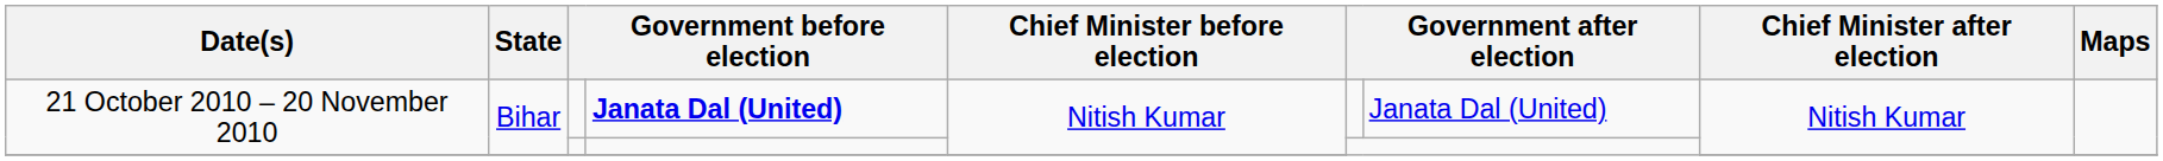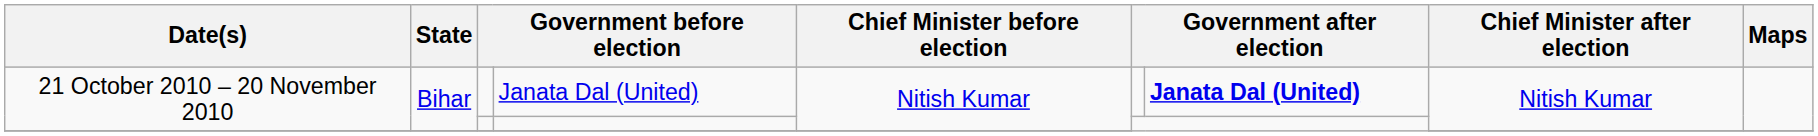row 2 | column 4: bold -> normal
row 2 | column 7: normal -> bold
